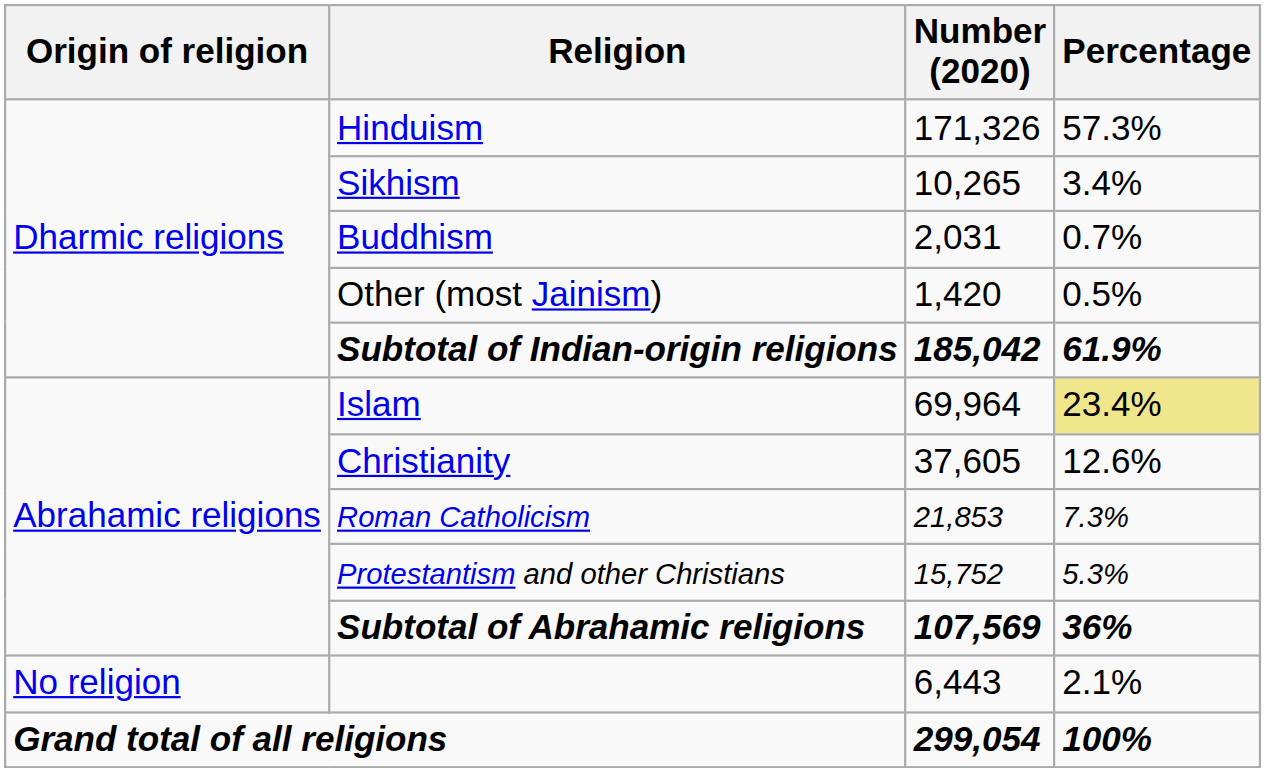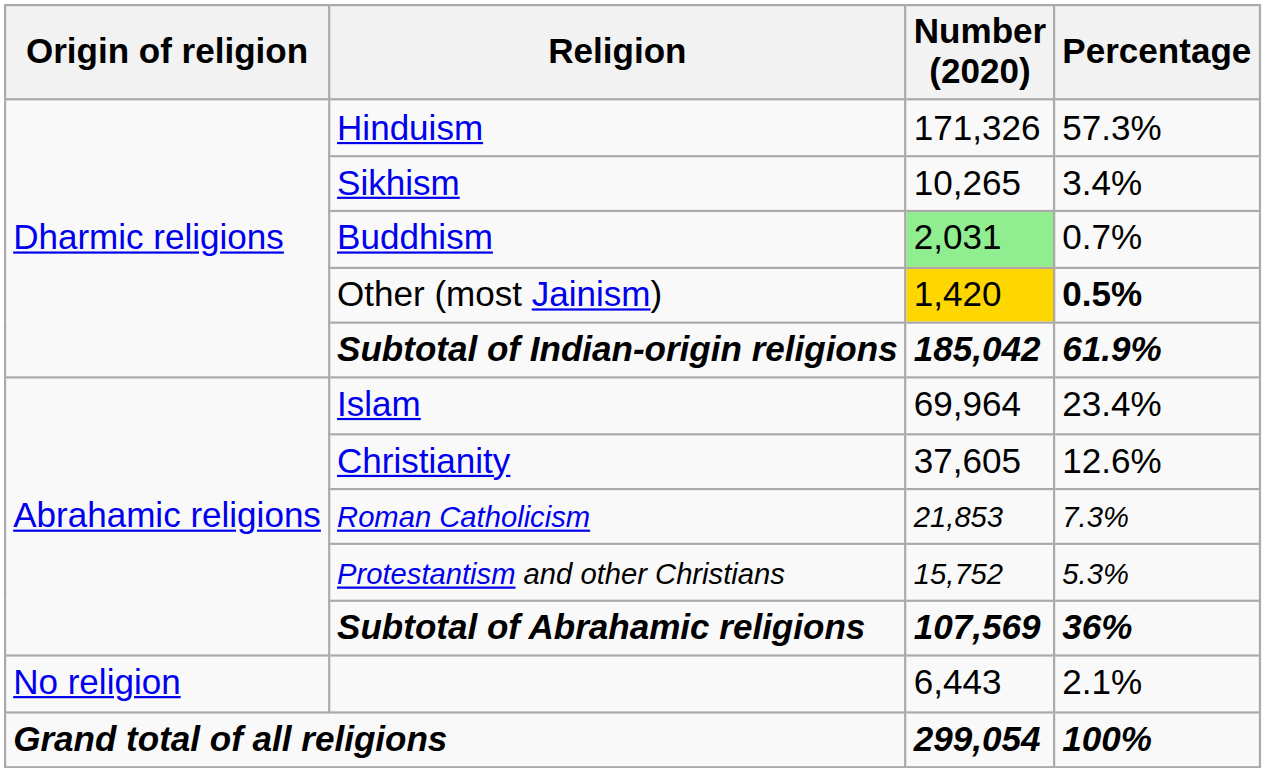Buddhism | Number (2020): no background -> lightgreen background
Other (most Jainism) | Number (2020): no background -> gold background
Other (most Jainism) | Percentage: normal -> bold
Islam | Percentage: khaki background -> no background
